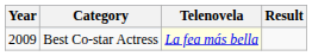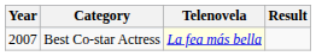Best Co-star Actress | Year: 2009 -> 2007
